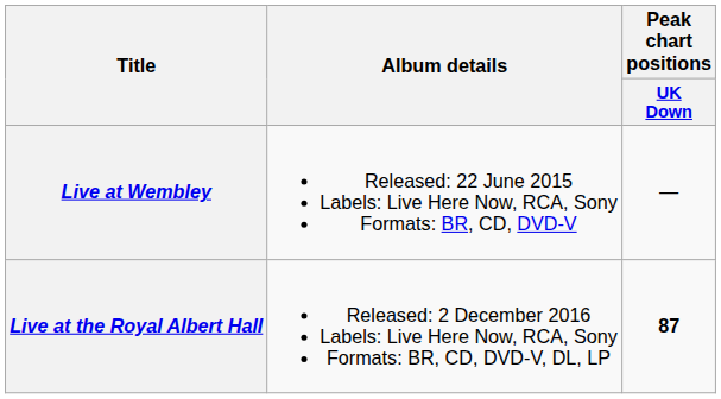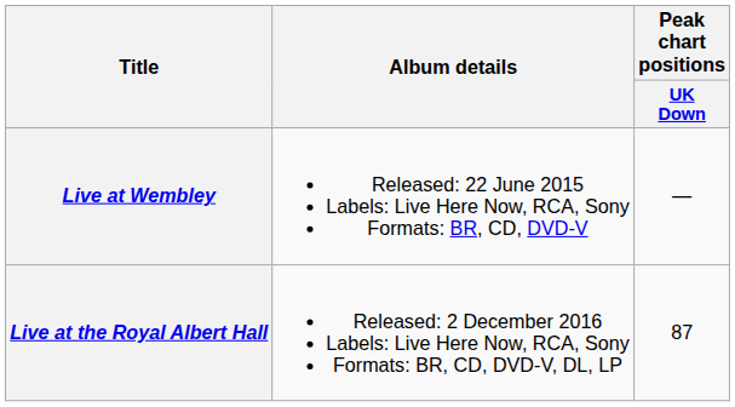Live at the Royal Albert Hall | Peak chart positions / UK Down: bold -> normal
